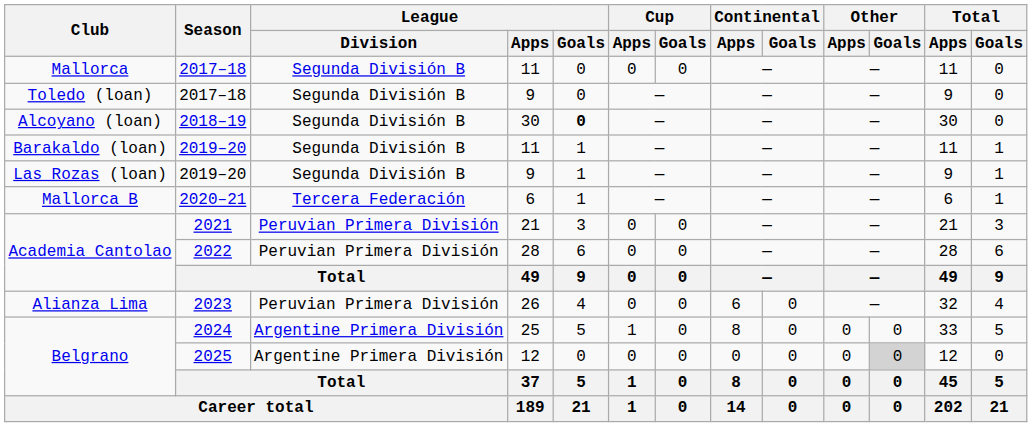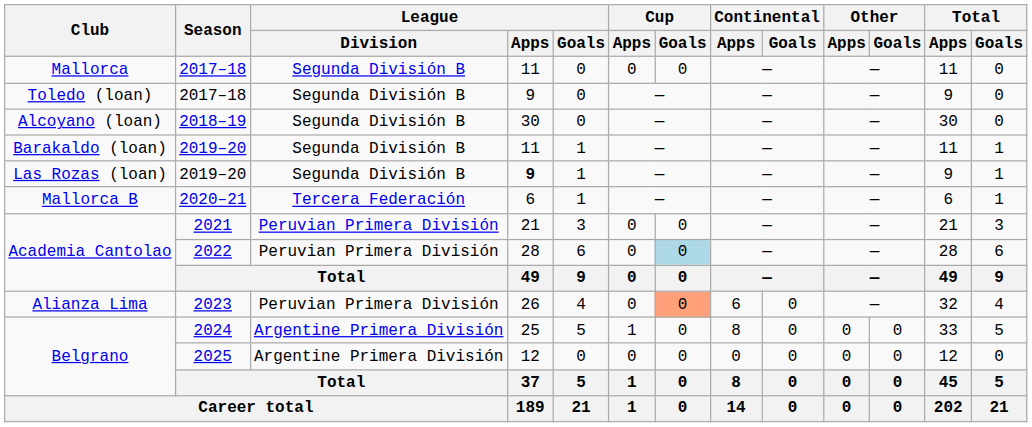Alcoyano (loan) | League / Goals: bold -> normal
Las Rozas (loan) | League / Apps: normal -> bold
Academia Cantolao / 2022 | Cup / Goals: no background -> lightblue background
Alianza Lima | Cup / Goals: no background -> lightsalmon background
Belgrano / 2025 | Other / Goals: lightgrey background -> no background
